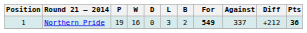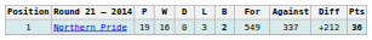Northern Pride | B: normal -> bold
Northern Pride | For: bold -> normal
